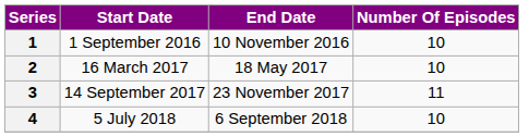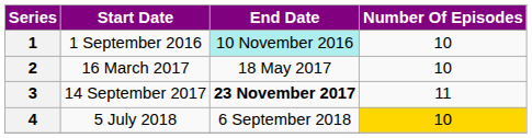1 | End Date: no background -> paleturquoise background
3 | End Date: normal -> bold
4 | Number Of Episodes: no background -> gold background
